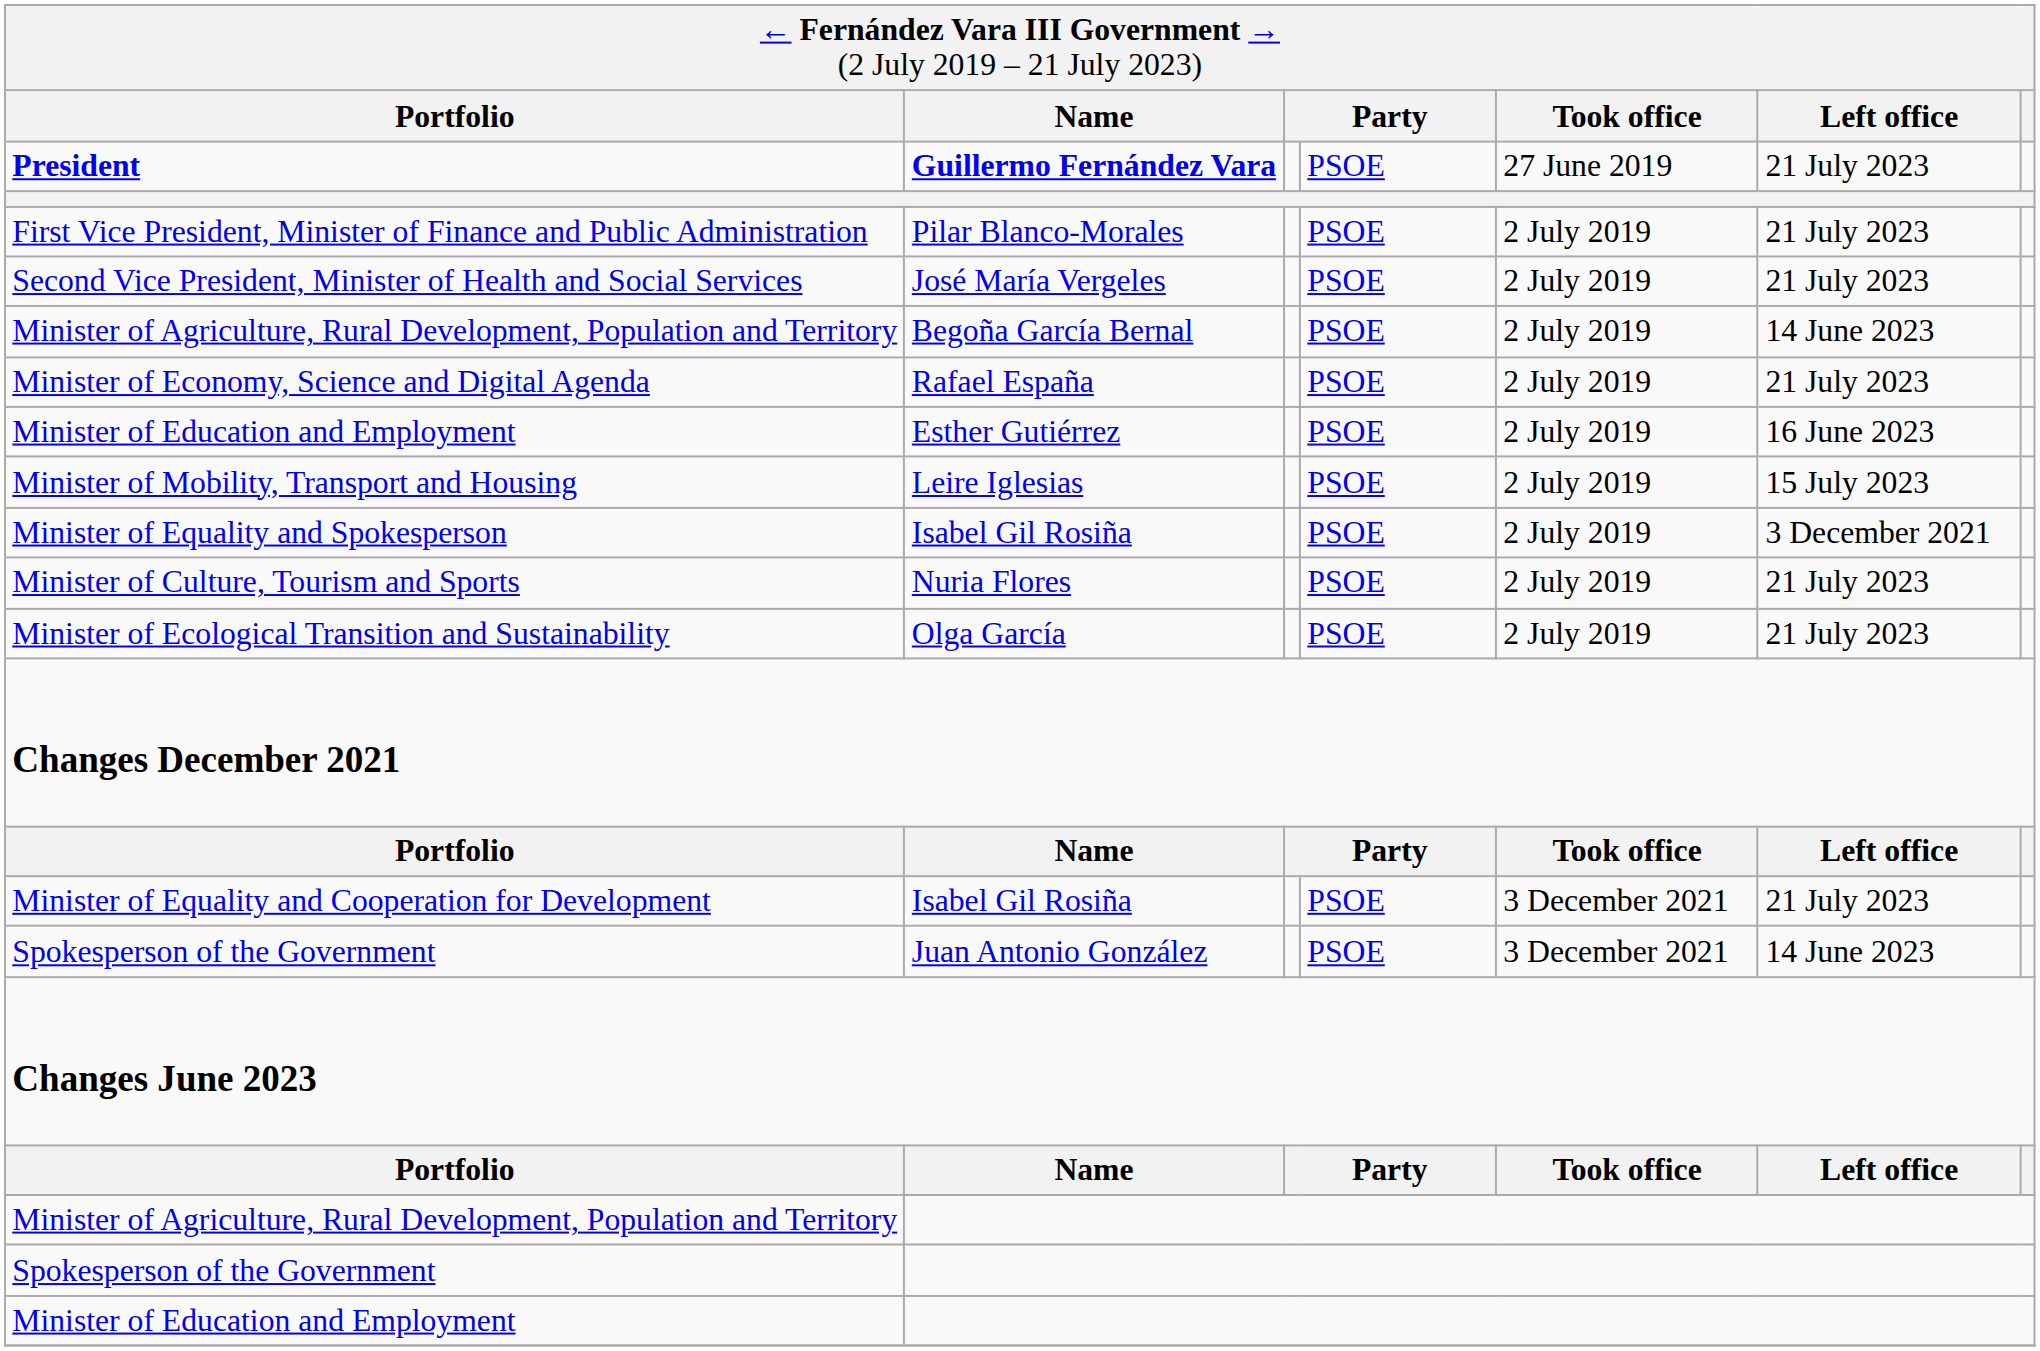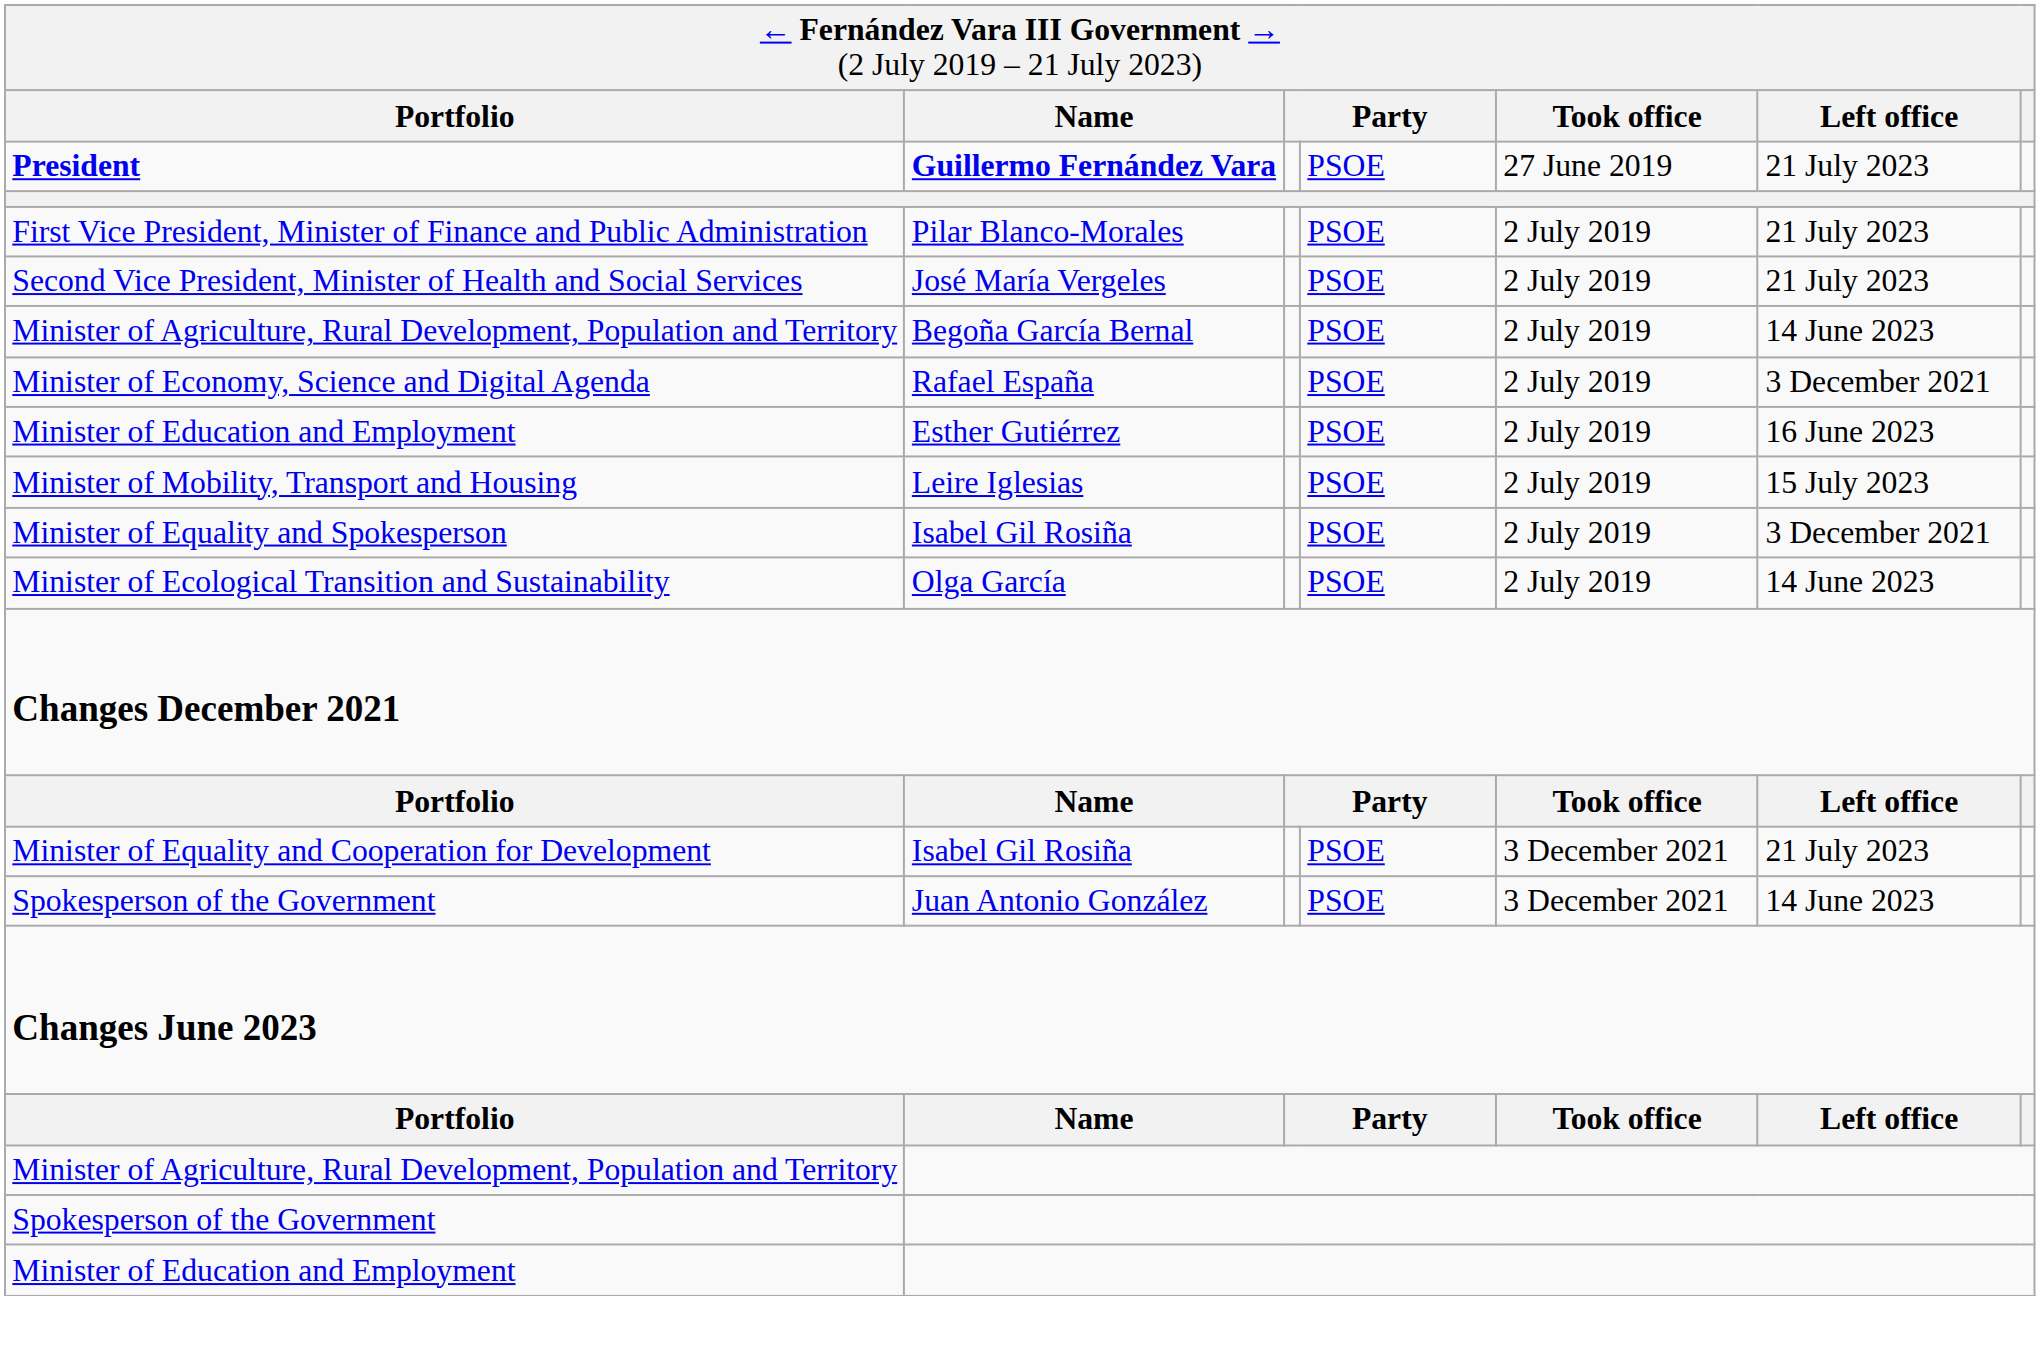Minister of Economy, Science and Digital Agenda | column 6: 21 July 2023 -> 3 December 2021
- row: Minister of Culture, Tourism and Sports | Nuria Flores | PSOE | 2 July 2019 | 21 July 2023
Minister of Ecological Transition and Sustainability | column 6: 21 July 2023 -> 14 June 2023
